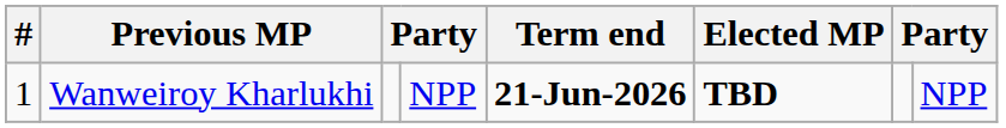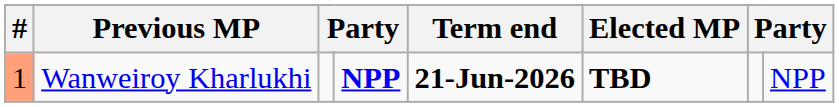Wanweiroy Kharlukhi | #: no background -> lightsalmon background
Wanweiroy Kharlukhi | column 4: normal -> bold
